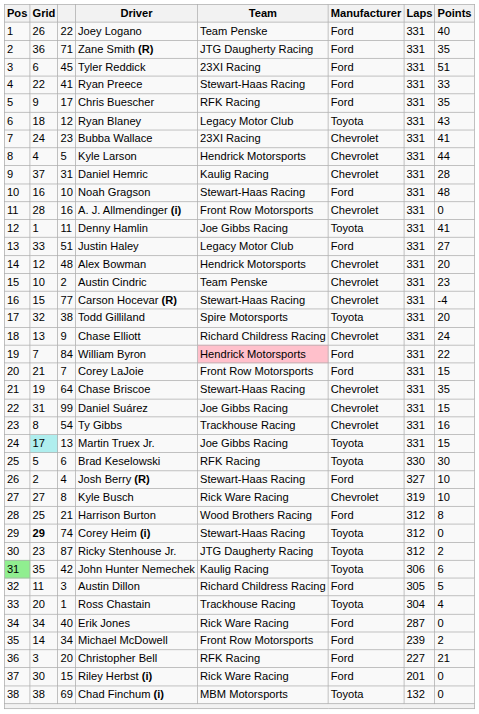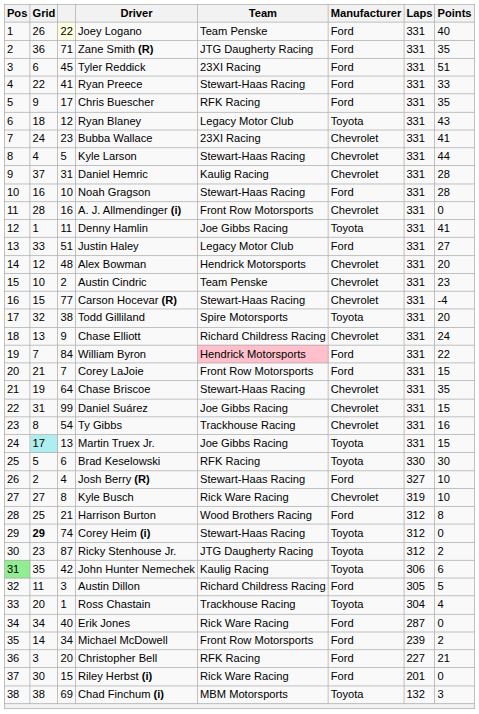Joey Logano | column 3: no background -> lightyellow background
Kyle Larson | Team: Hendrick Motorsports -> Stewart-Haas Racing
Noah Gragson | Points: 48 -> 28
Chad Finchum (i) | Points: 0 -> 3
